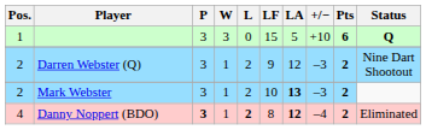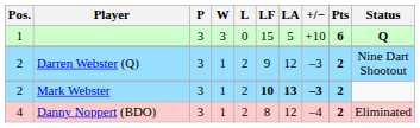Mark Webster | LF: normal -> bold
Mark Webster | +/−: normal -> bold
Danny Noppert (BDO) | P: bold -> normal
Danny Noppert (BDO) | L: bold -> normal
Danny Noppert (BDO) | LA: bold -> normal
